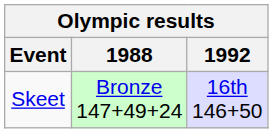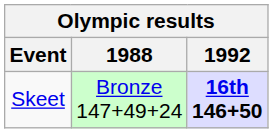Skeet | 1992: normal -> bold
